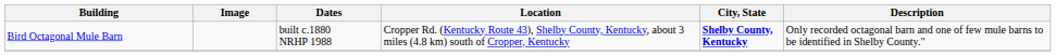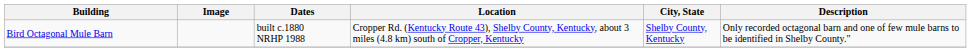Bird Octagonal Mule Barn | City, State: bold -> normal
